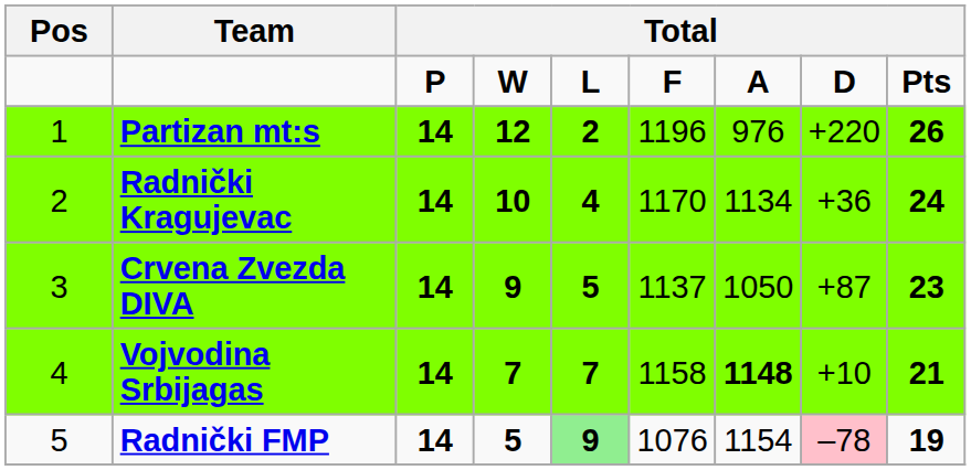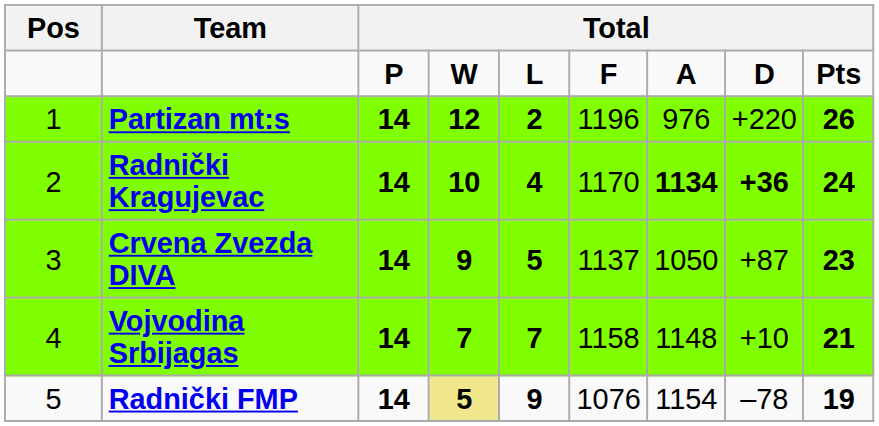Radnički Kragujevac | column 7: normal -> bold
Radnički Kragujevac | column 8: normal -> bold
Vojvodina Srbijagas | column 7: bold -> normal
Radnički FMP | column 4: no background -> khaki background
Radnički FMP | column 5: lightgreen background -> no background
Radnički FMP | column 8: pink background -> no background
